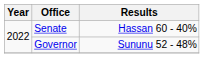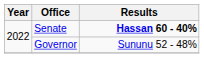Senate | Results: normal -> bold
